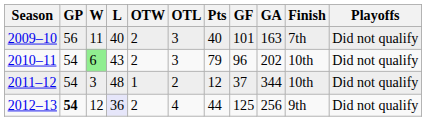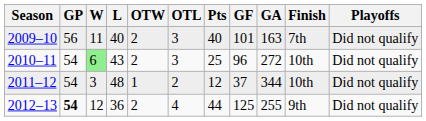2010–11 | Pts: 79 -> 25
2010–11 | GA: 202 -> 272
2012–13 | L: lavender background -> no background
2012–13 | GA: 256 -> 255
